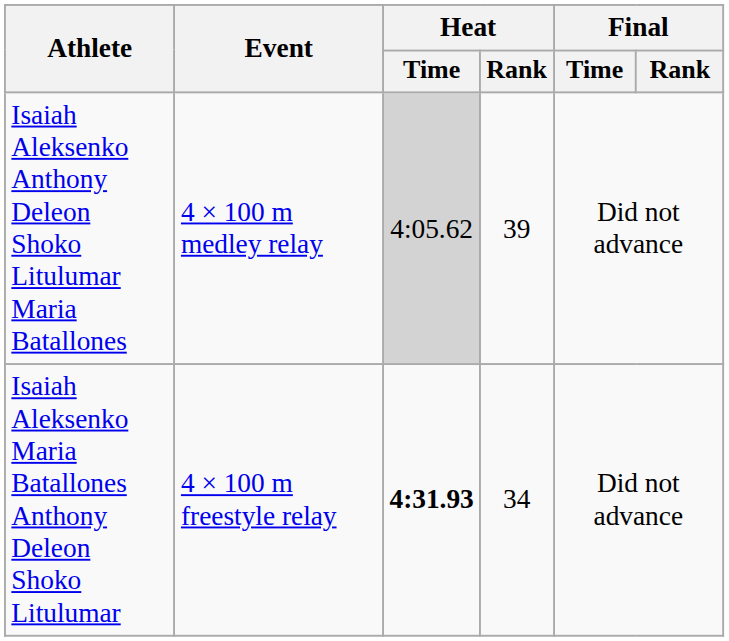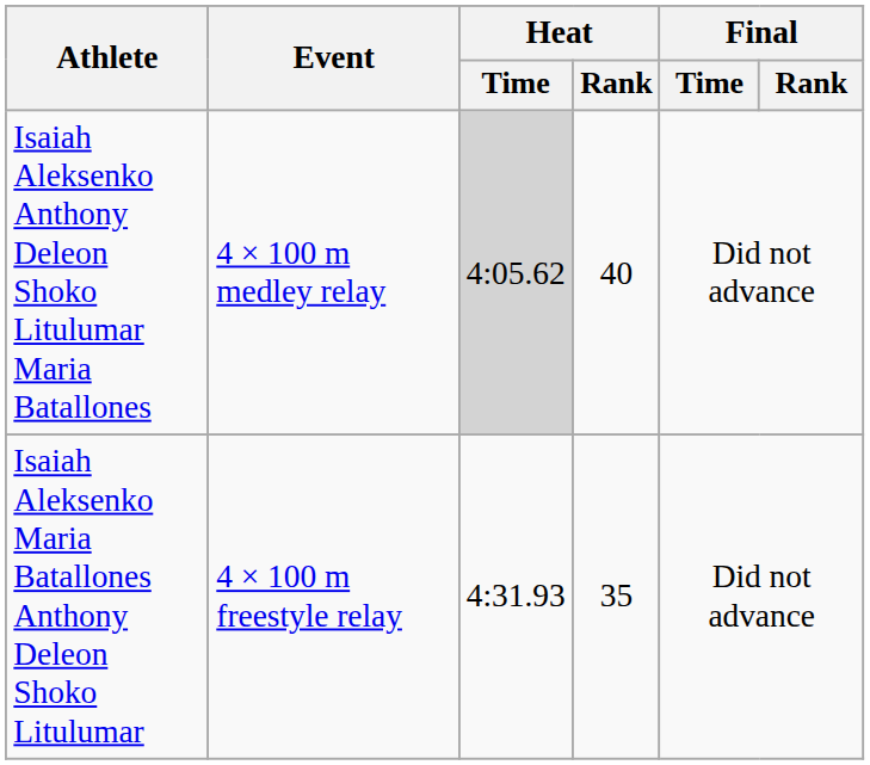row 3 | Heat / Rank: 39 -> 40
row 4 | Heat / Time: bold -> normal
row 4 | Heat / Rank: 34 -> 35
